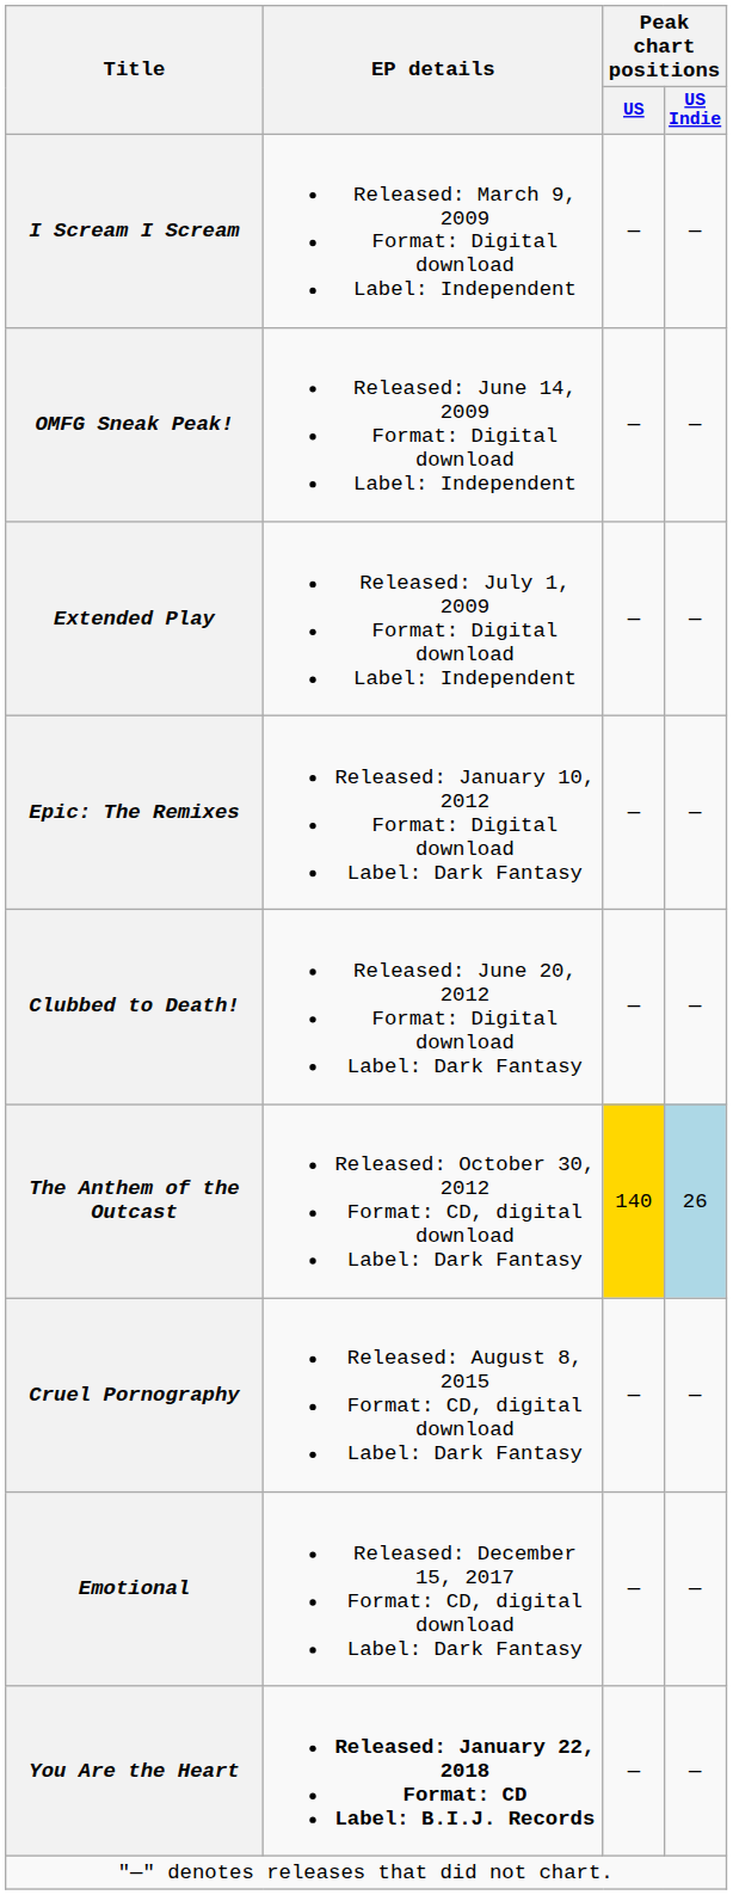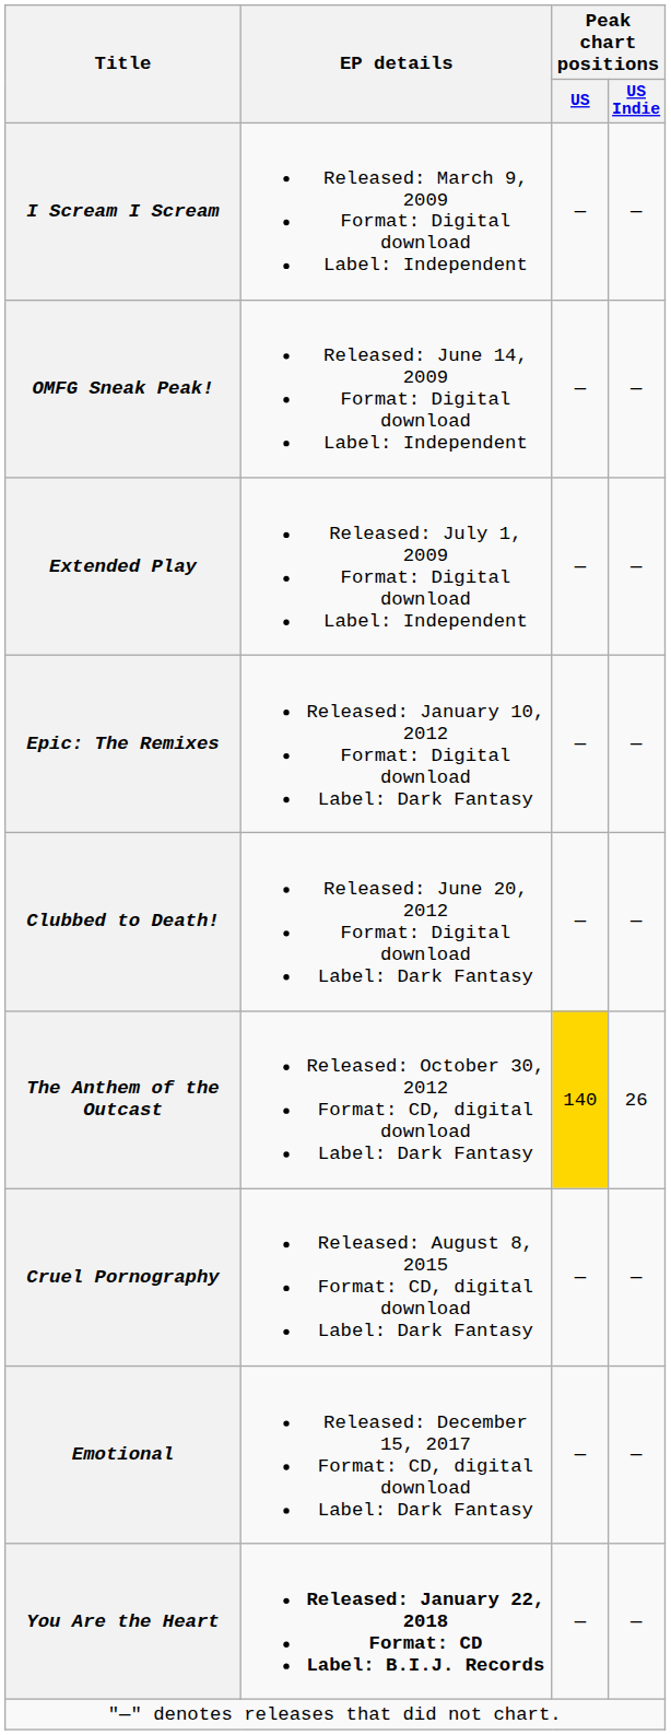The Anthem of the Outcast | Peak chart positions / US Indie: lightblue background -> no background
